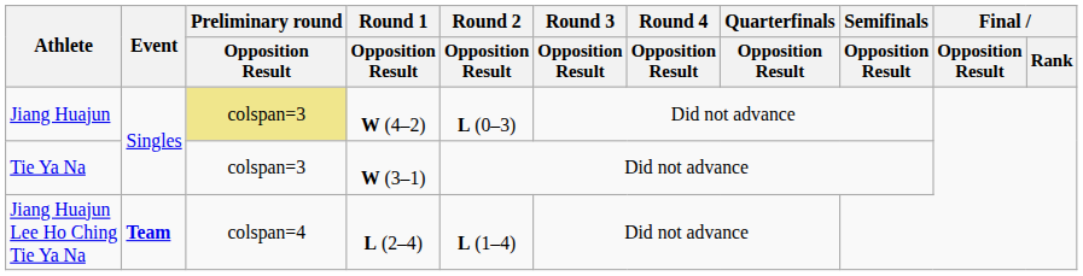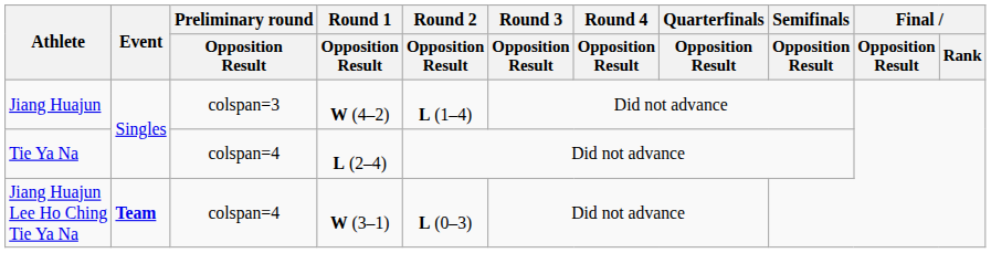Jiang Huajun | Preliminary round / Opposition Result: khaki background -> no background
Jiang Huajun | Round 2 / Opposition Result: L (0–3) -> L (1–4)
Tie Ya Na | Preliminary round / Opposition Result: colspan=3 -> colspan=4
Tie Ya Na | Round 1 / Opposition Result: W (3–1) -> L (2–4)
Jiang Huajun Lee Ho Ching Tie Ya Na | Round 1 / Opposition Result: L (2–4) -> W (3–1)
Jiang Huajun Lee Ho Ching Tie Ya Na | Round 2 / Opposition Result: L (1–4) -> L (0–3)
